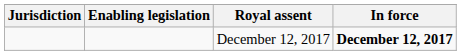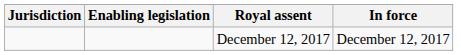row 2 | In force: bold -> normal
